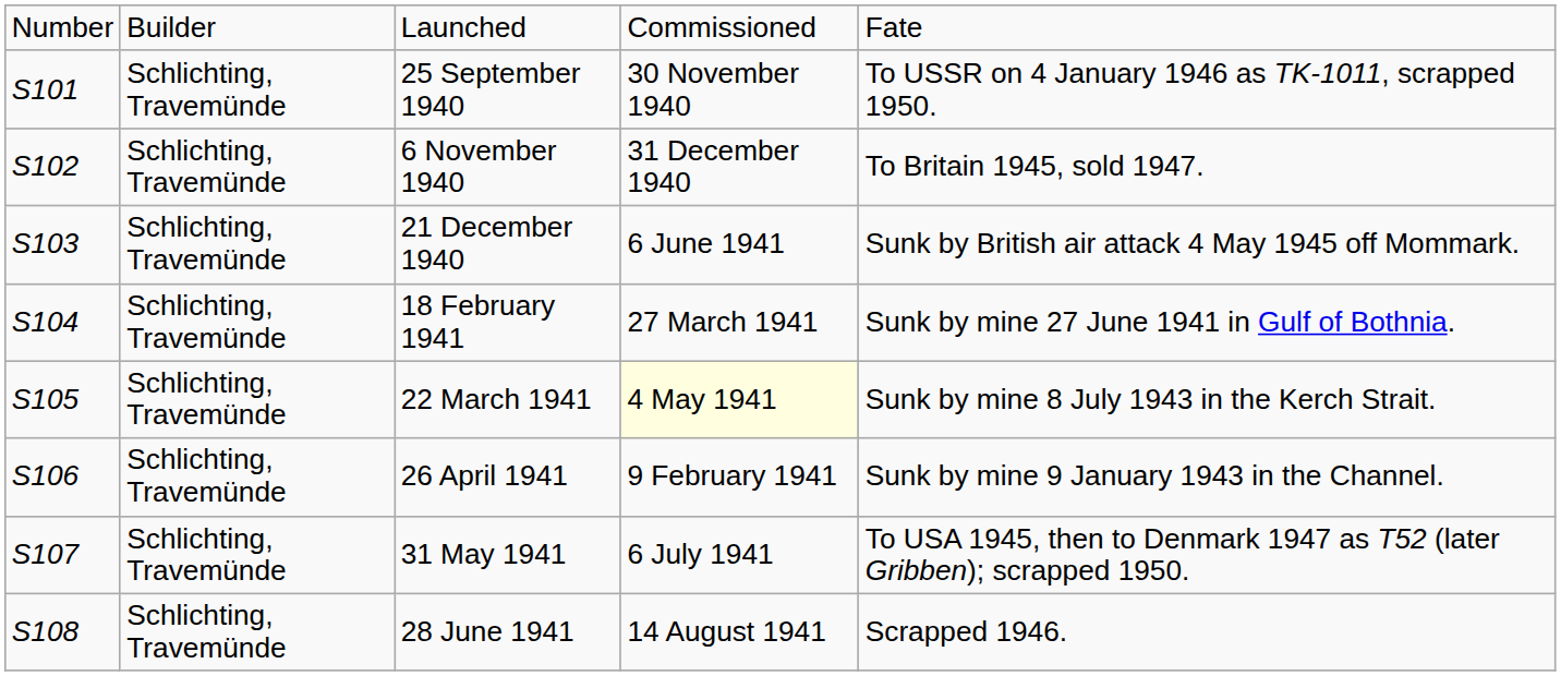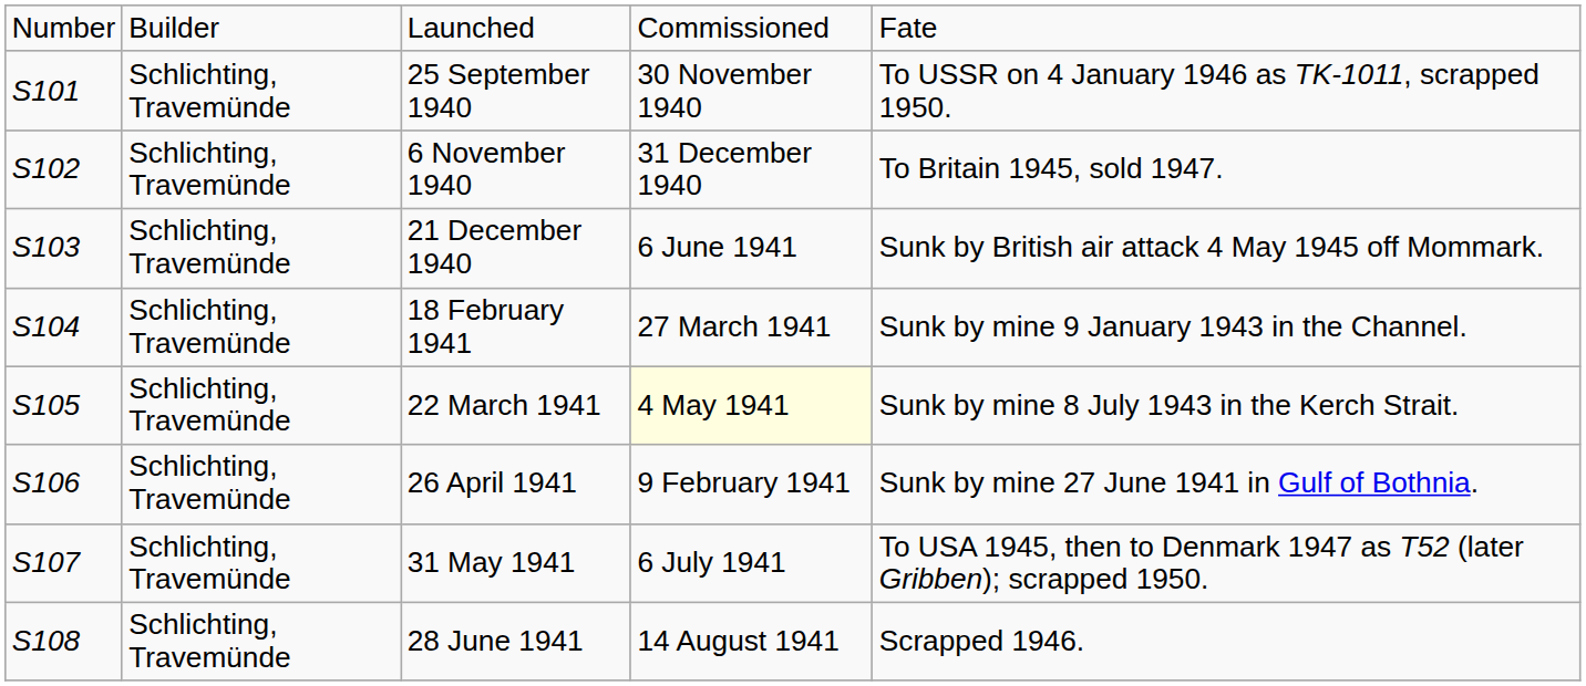18 February 1941 | column 5: Sunk by mine 27 June 1941 in Gulf of Bothnia. -> Sunk by mine 9 January 1943 in the Channel.
26 April 1941 | column 5: Sunk by mine 9 January 1943 in the Channel. -> Sunk by mine 27 June 1941 in Gulf of Bothnia.
